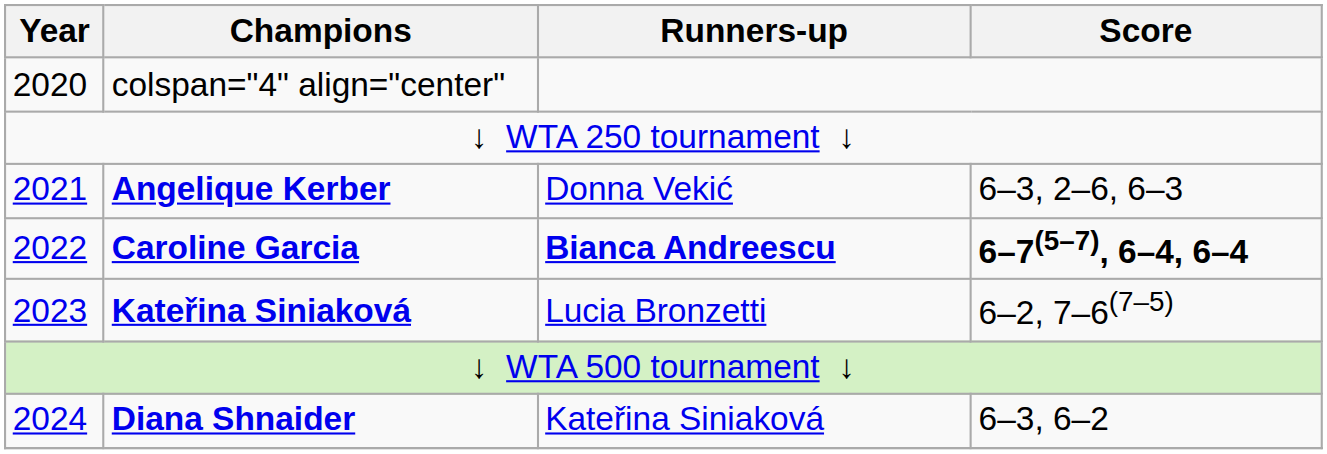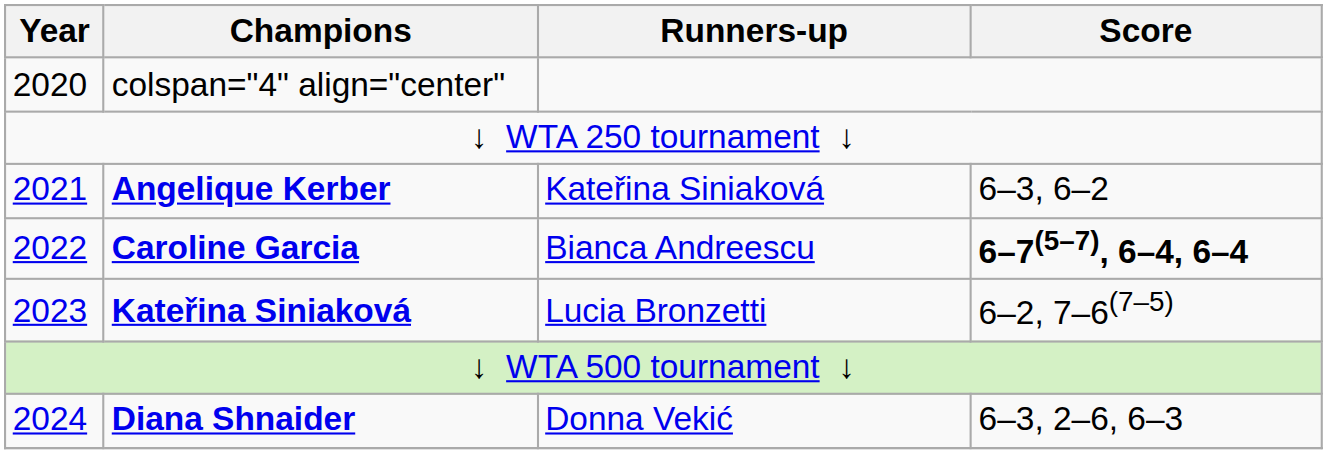Angelique Kerber | Runners-up: Donna Vekić -> Kateřina Siniaková
Angelique Kerber | Score: 6–3, 2–6, 6–3 -> 6–3, 6–2
Caroline Garcia | Runners-up: bold -> normal
Diana Shnaider | Runners-up: Kateřina Siniaková -> Donna Vekić
Diana Shnaider | Score: 6–3, 6–2 -> 6–3, 2–6, 6–3
